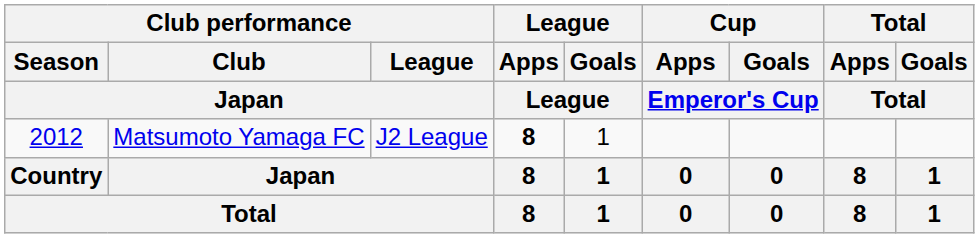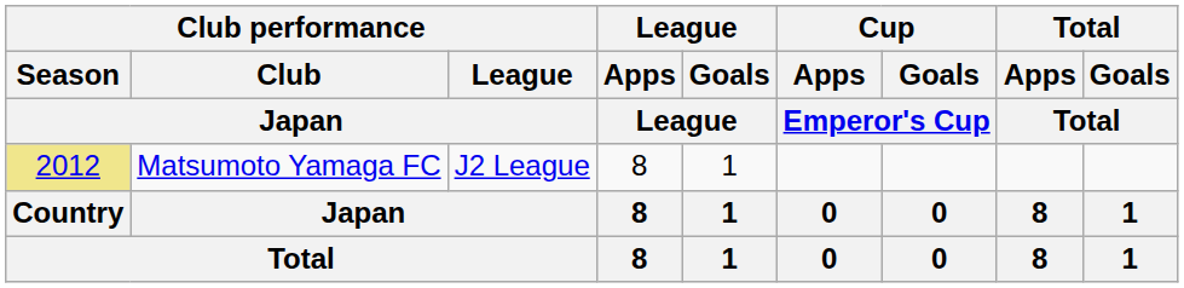Matsumoto Yamaga FC | Club performance / Season / Japan: no background -> khaki background
Matsumoto Yamaga FC | League / Apps / League: bold -> normal
